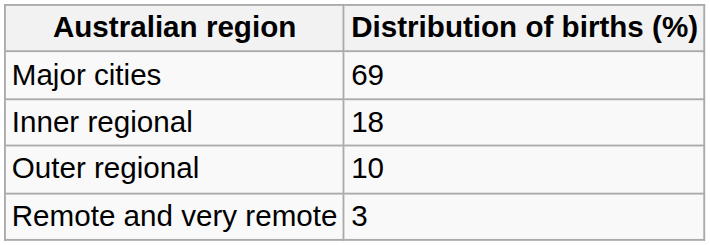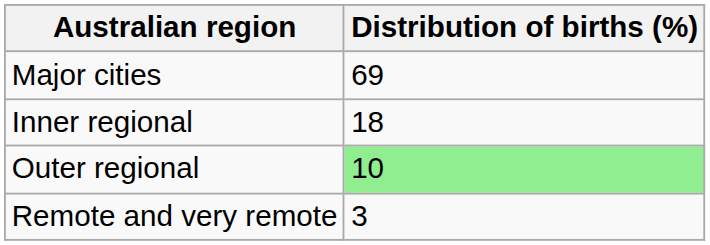Outer regional | Distribution of births (%): no background -> lightgreen background
